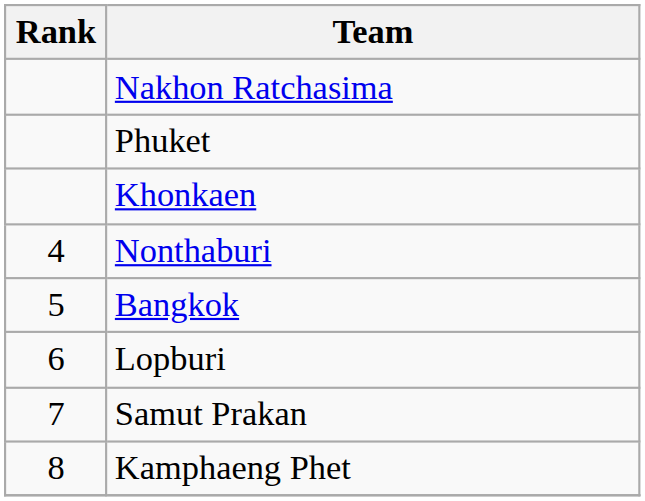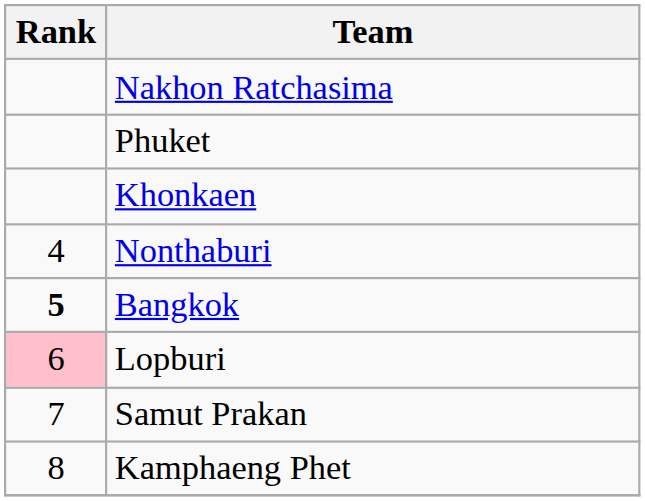Bangkok | Rank: normal -> bold
Lopburi | Rank: no background -> pink background
